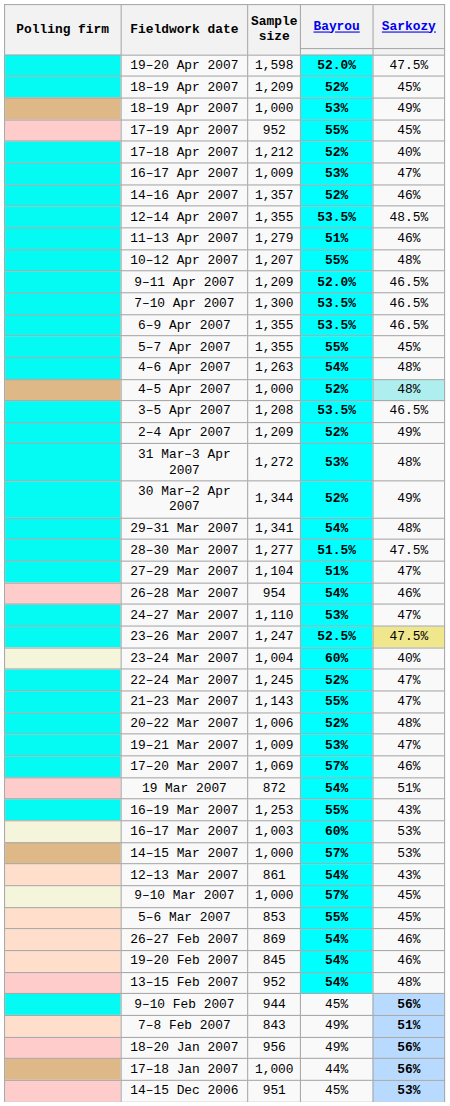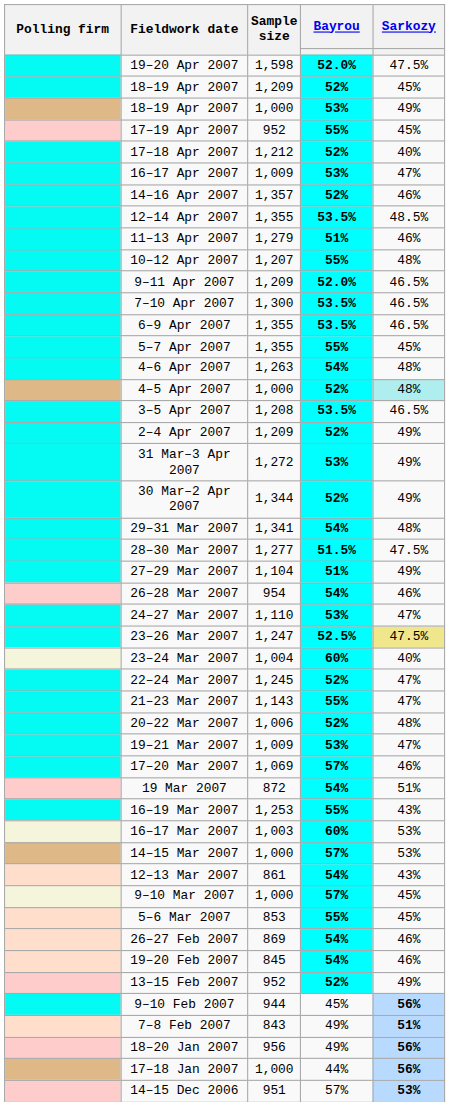31 Mar–3 Apr 2007 | Sarkozy: 48% -> 49%
27–29 Mar 2007 | Sarkozy: 47% -> 49%
13–15 Feb 2007 | Bayrou: 54% -> 52%
13–15 Feb 2007 | Sarkozy: 48% -> 49%
14–15 Dec 2006 | Bayrou: 45% -> 57%
